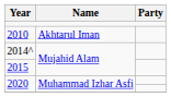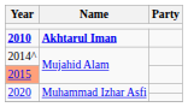2010 | Year: normal -> bold
2010 | Name: normal -> bold
2015 | Year: no background -> lightsalmon background
